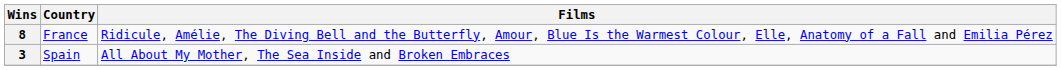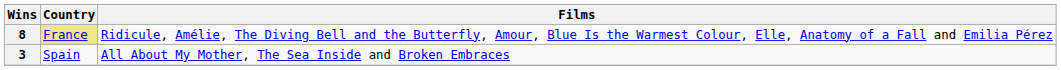8 | Country: no background -> khaki background
